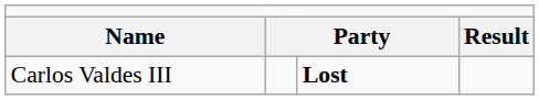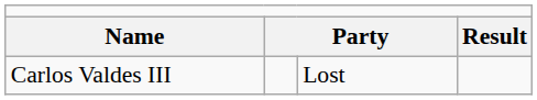Carlos Valdes III | column 3: bold -> normal
